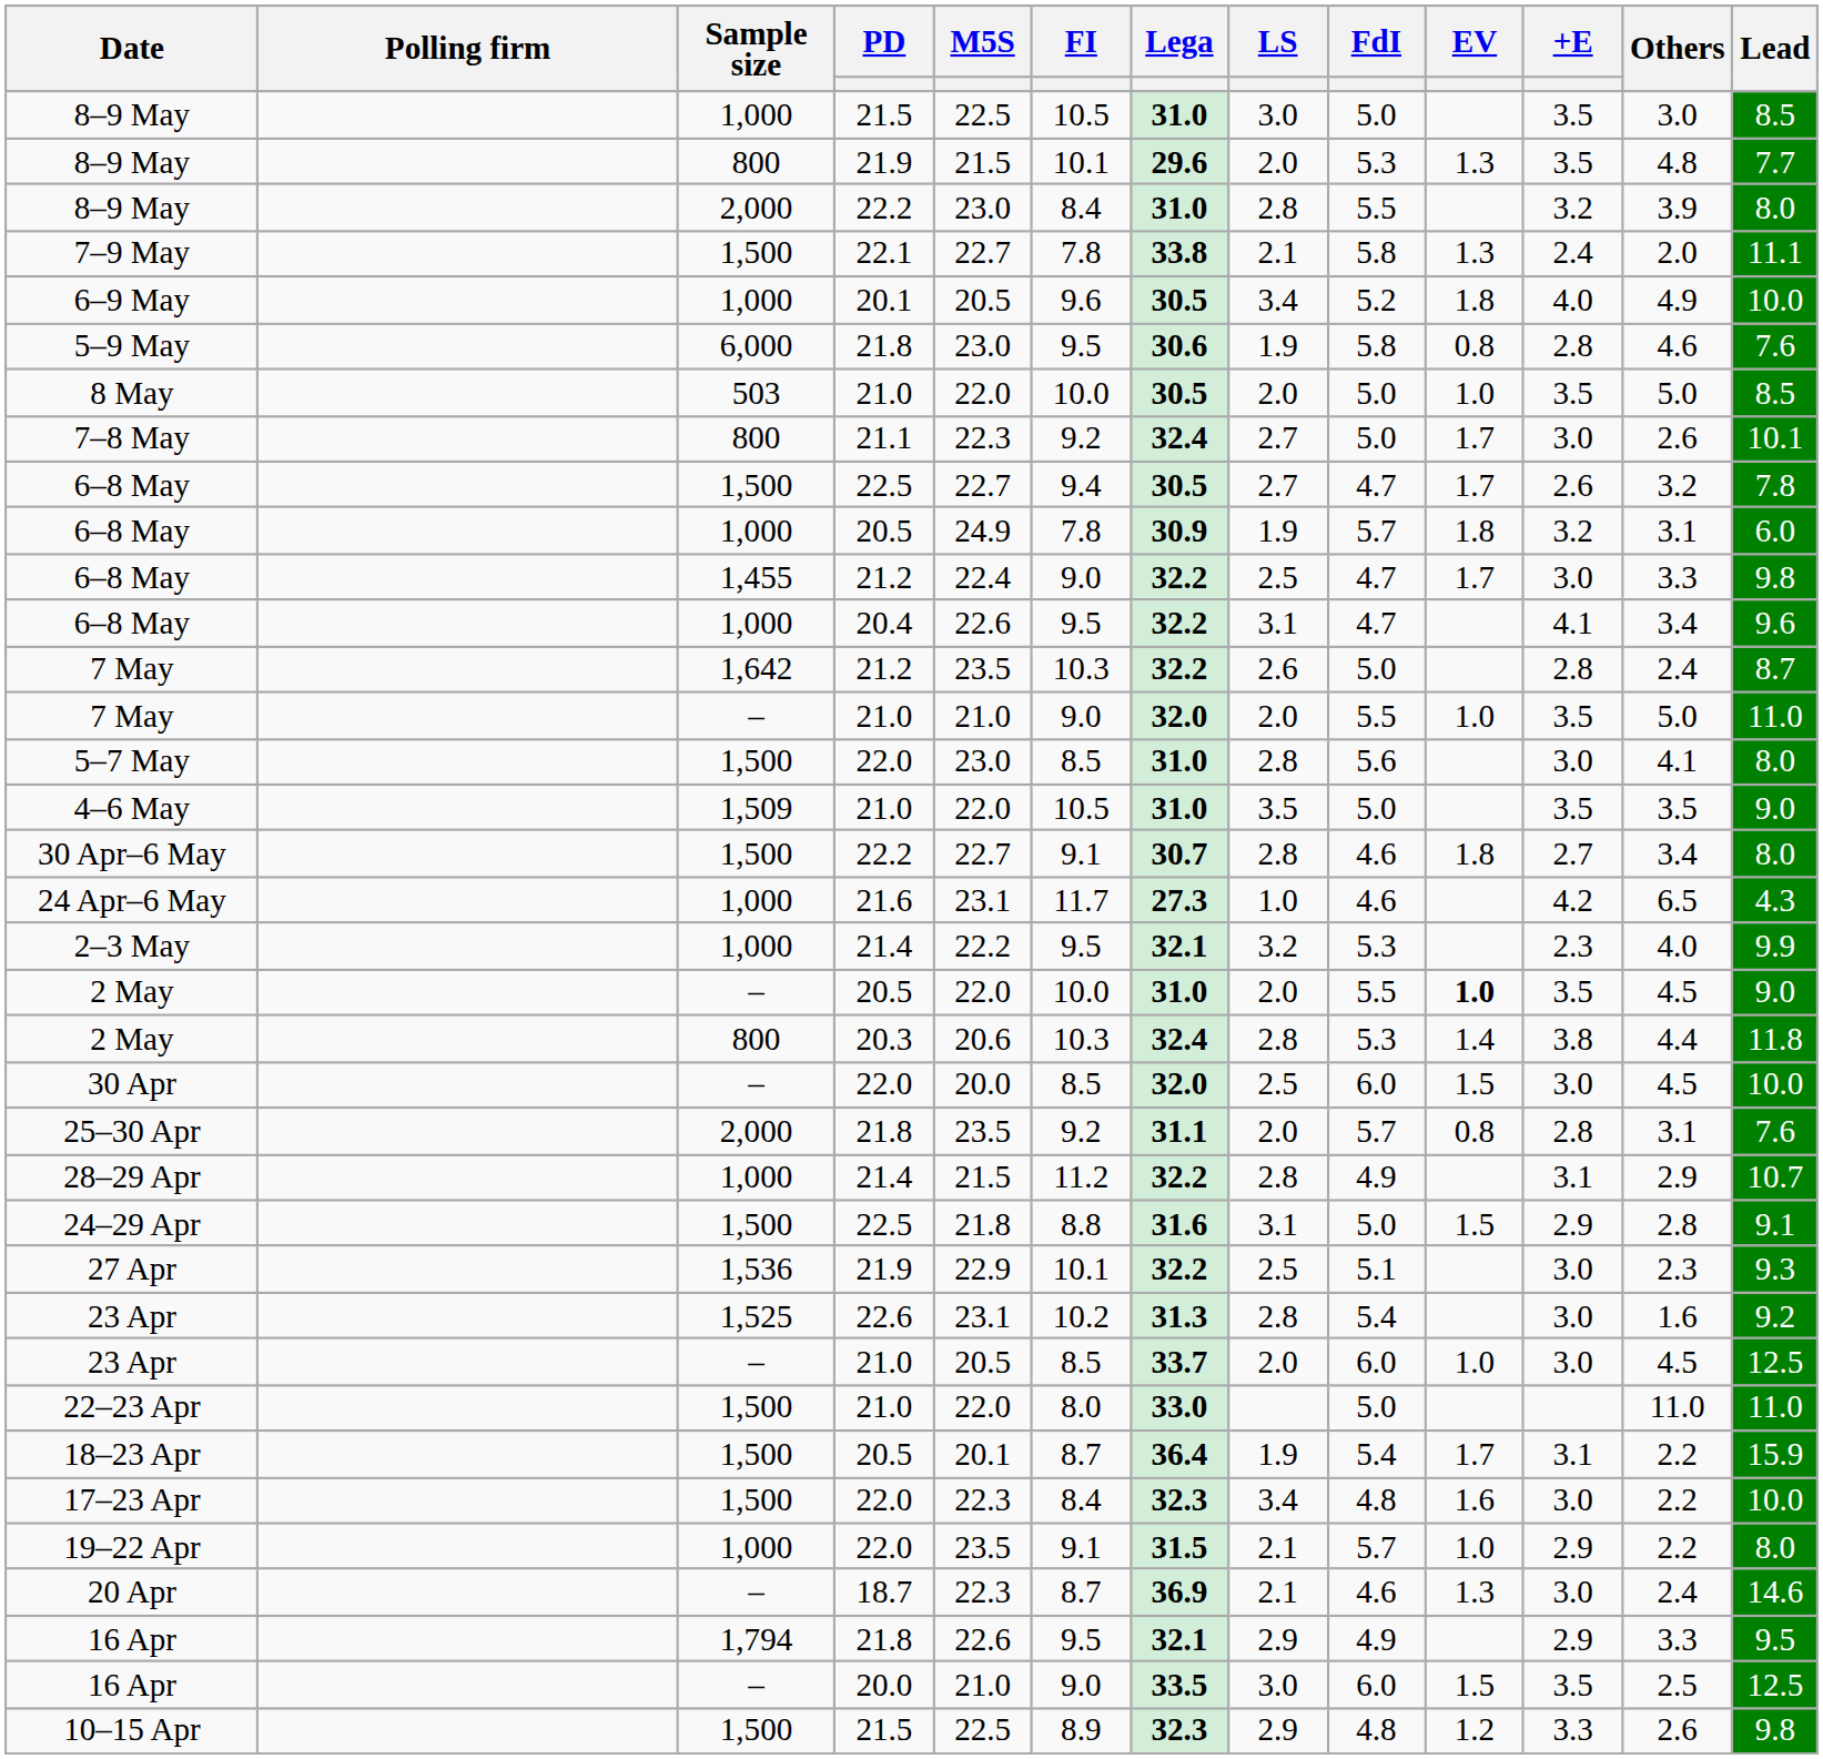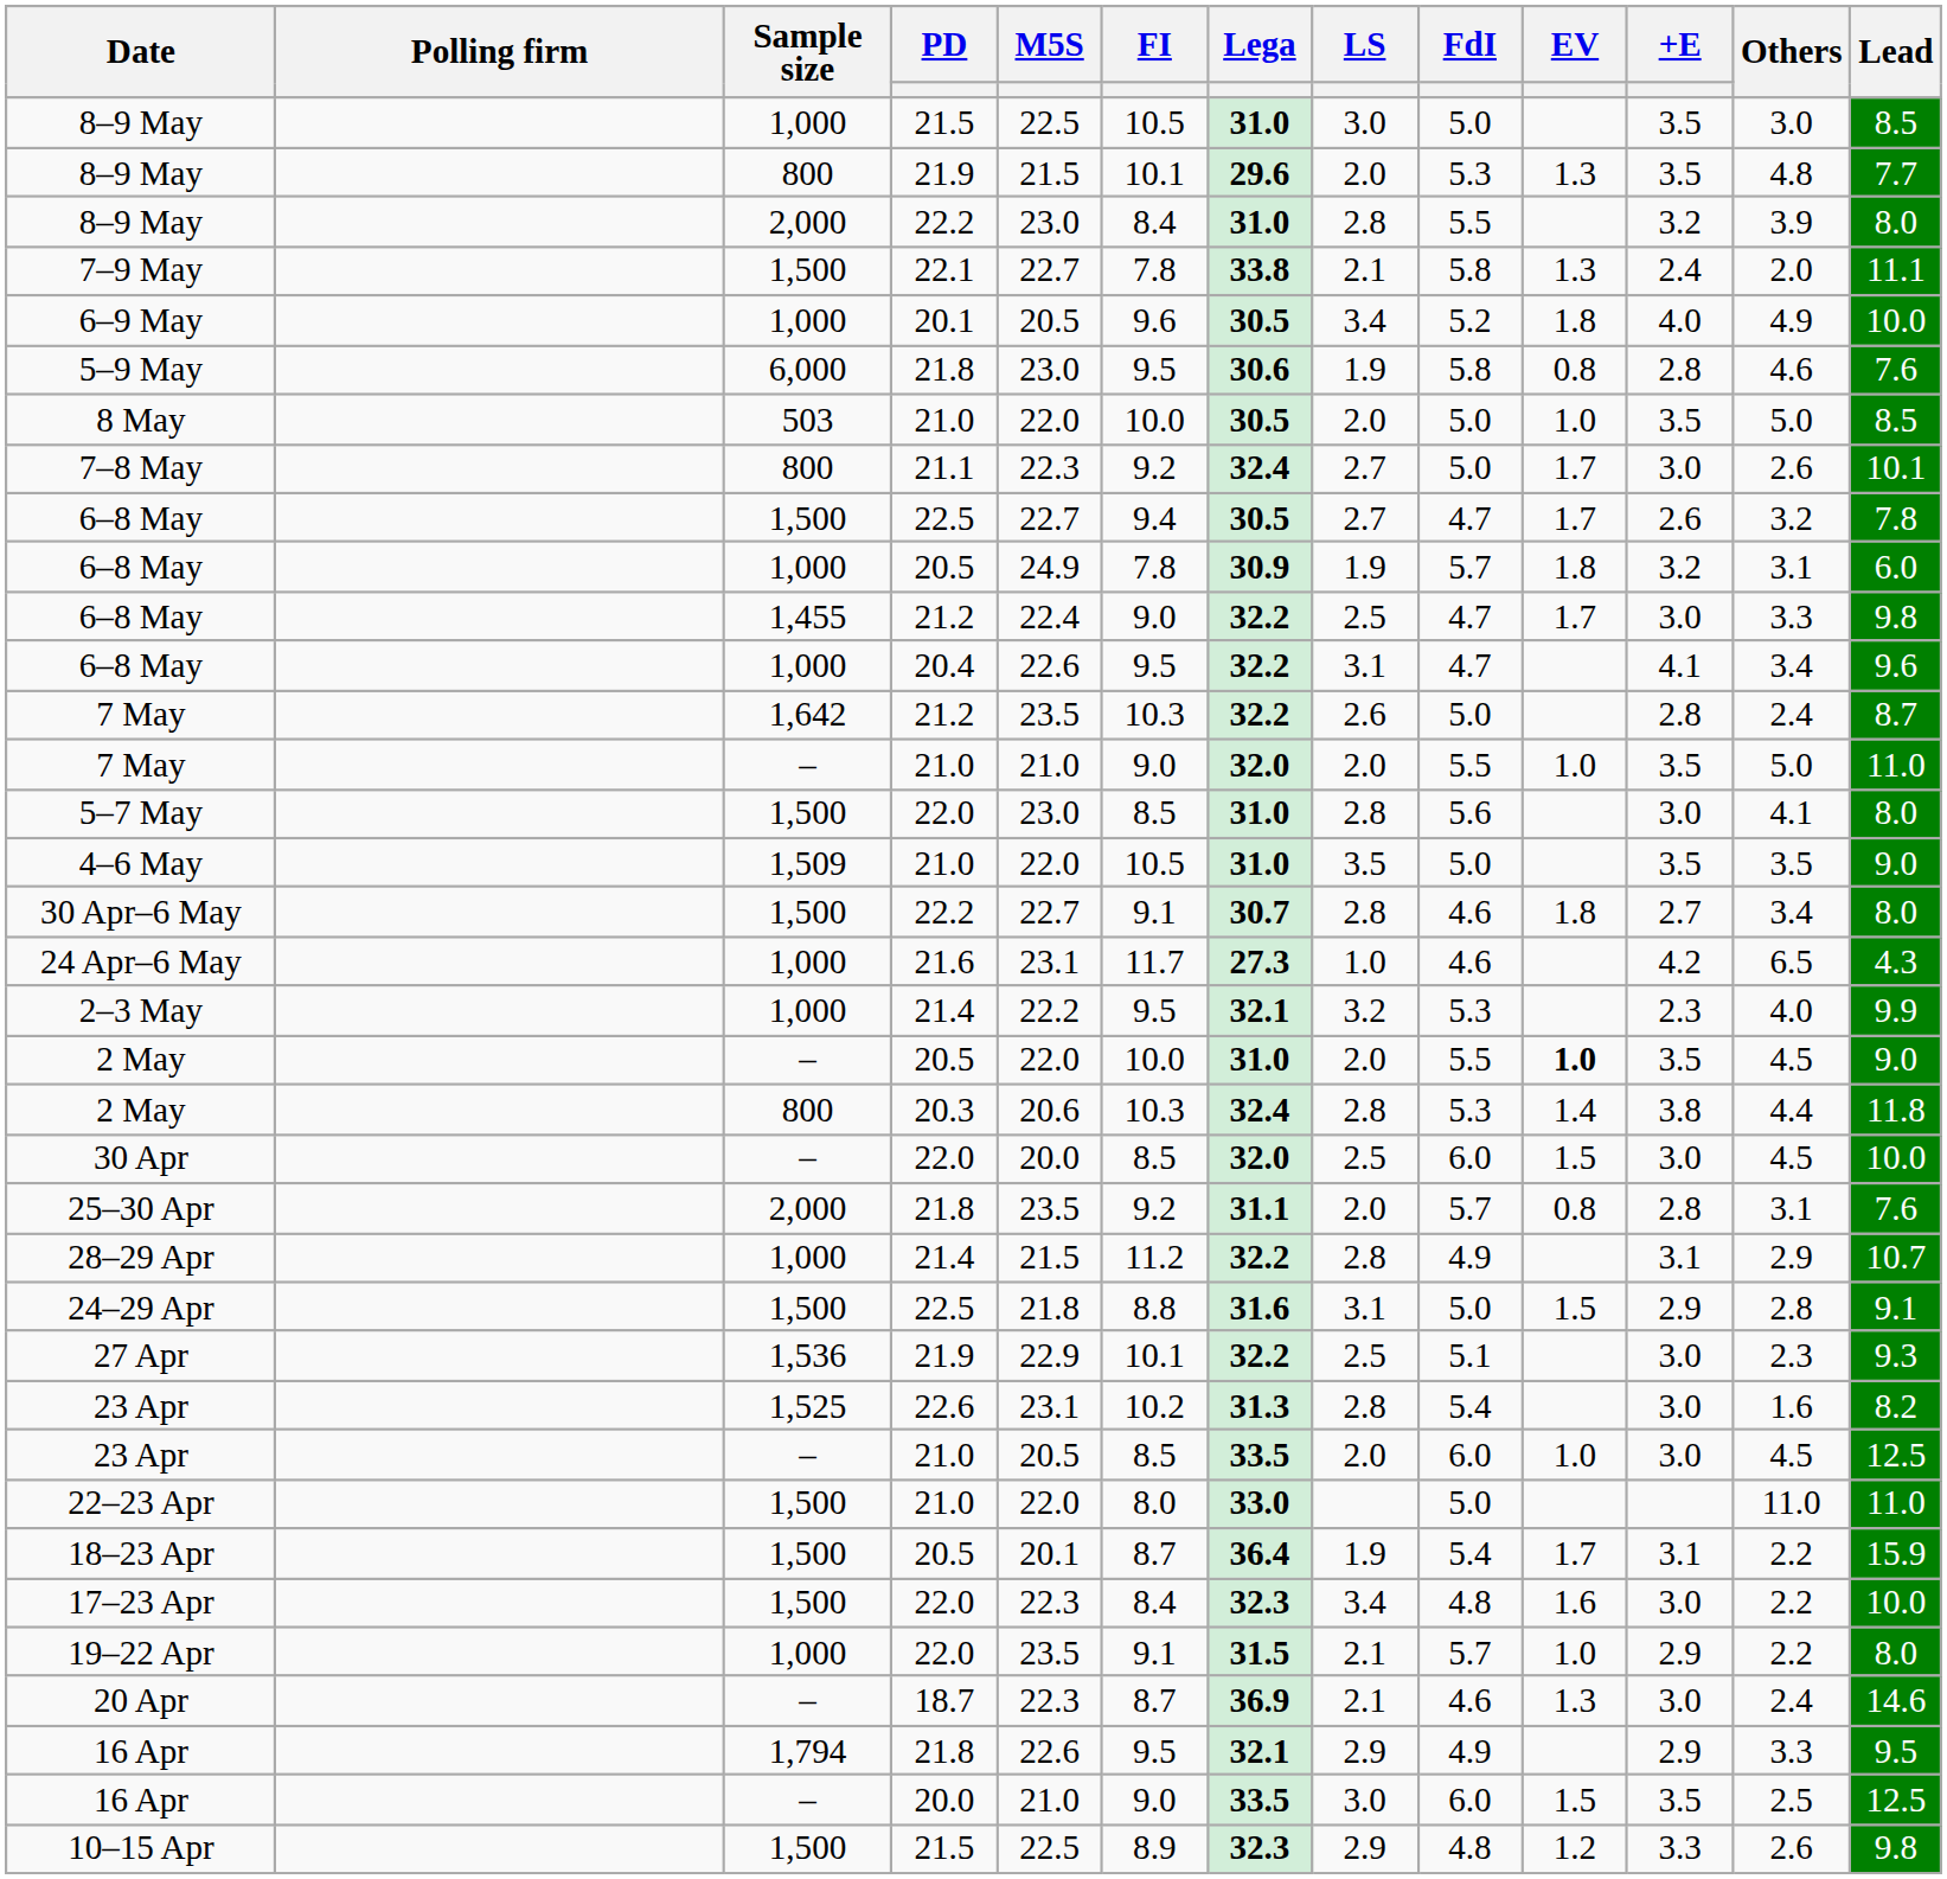23 Apr / 22.6 | Lead: 9.2 -> 8.2
23 Apr / 21.0 | Lega: 33.7 -> 33.5
